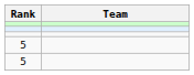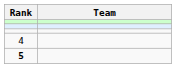row 5 | Rank: 5 -> 4
row 6 | Rank: normal -> bold
